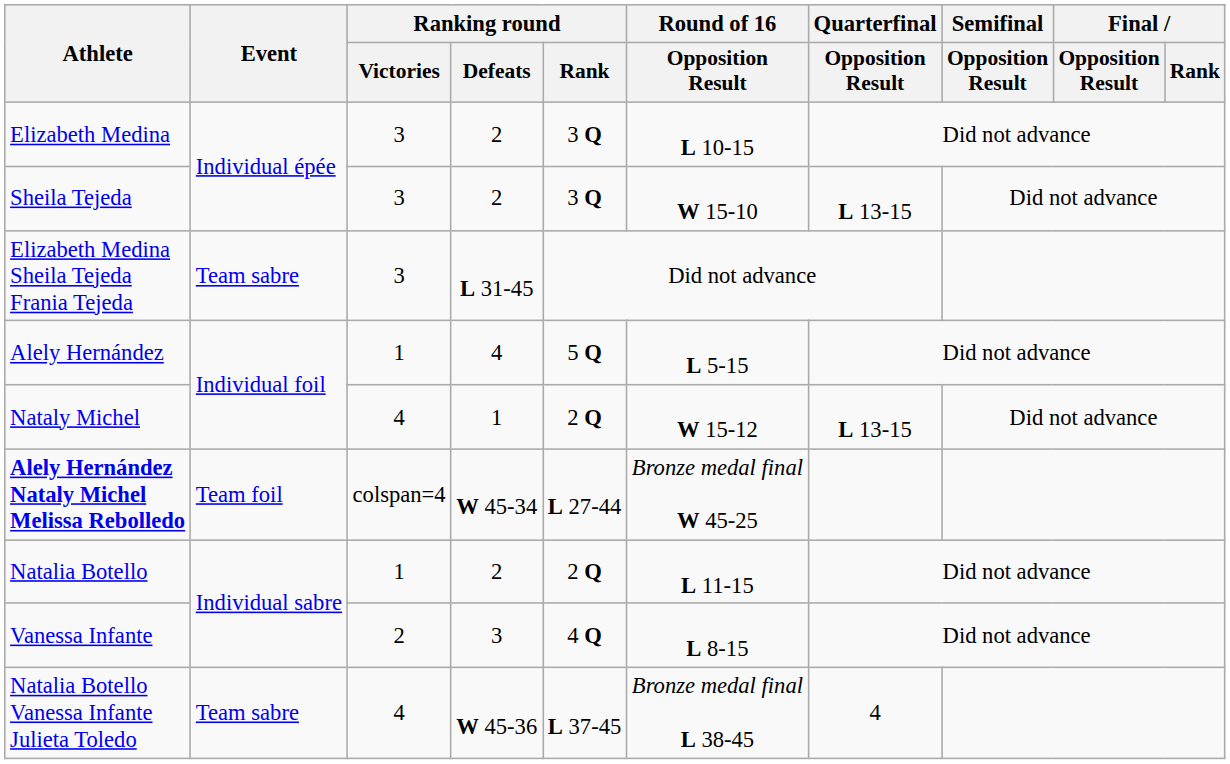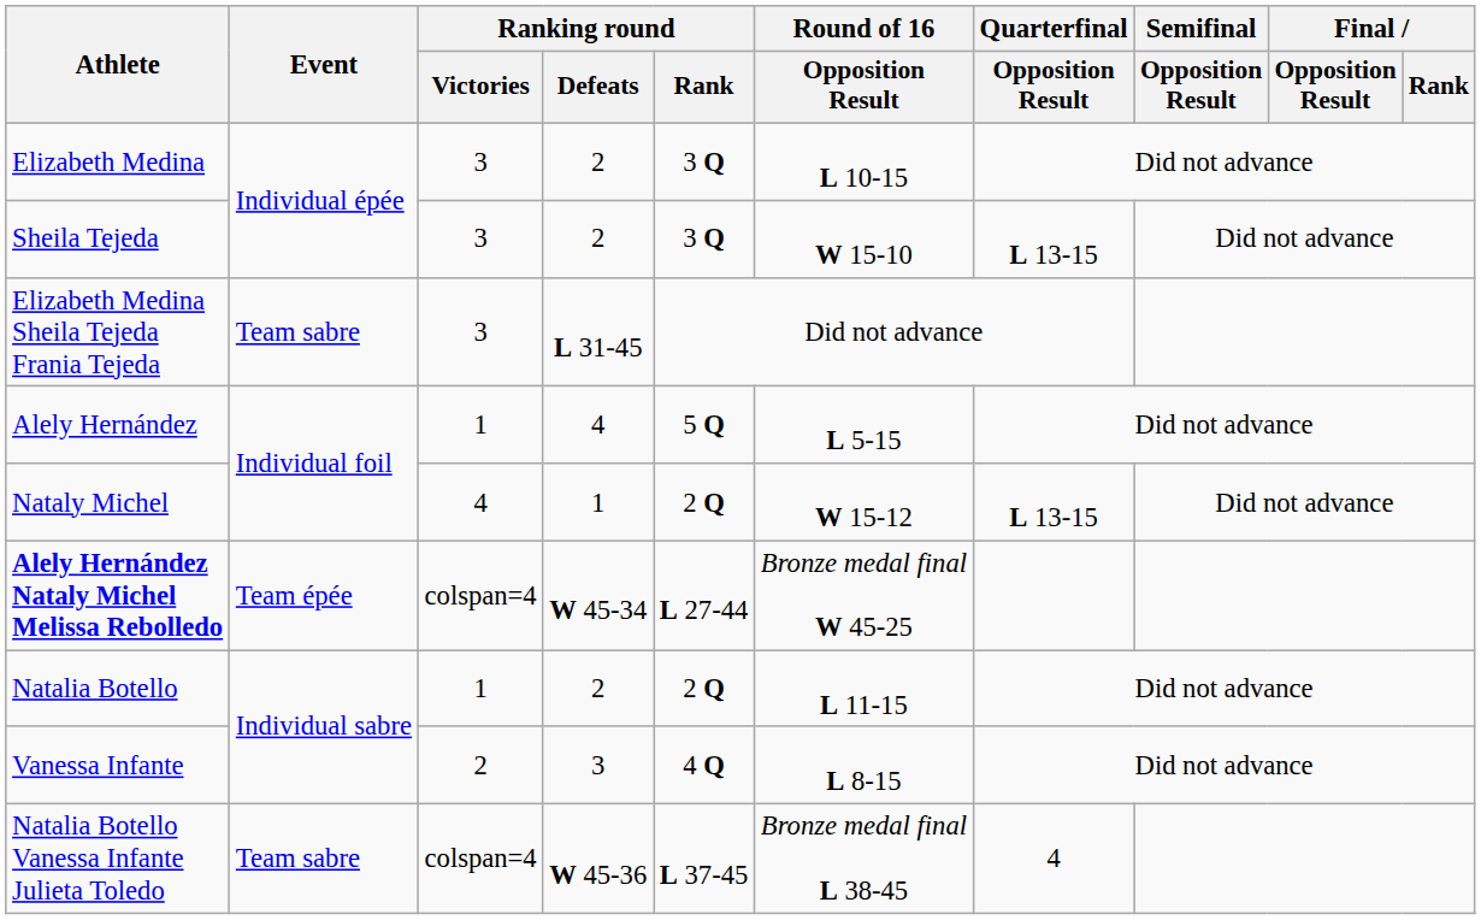Alely Hernández Nataly Michel Melissa Rebolledo | Event: Team foil -> Team épée
Natalia Botello Vanessa Infante Julieta Toledo | Ranking round / Victories: 4 -> colspan=4
